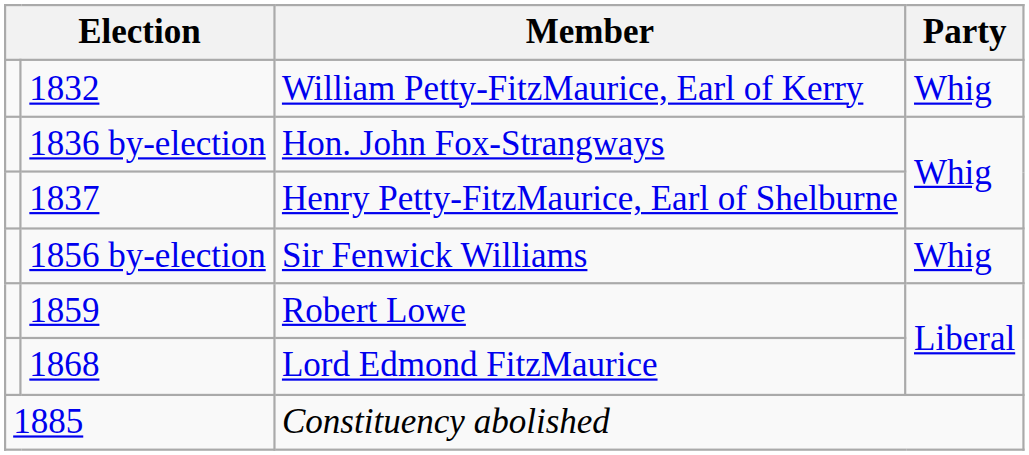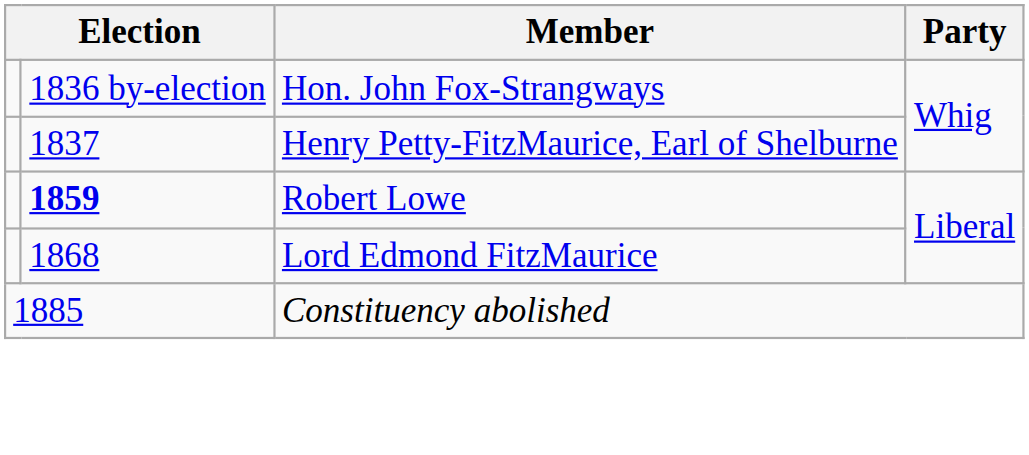- row: 1832 | William Petty-FitzMaurice, Earl of Kerry | Whig
- row: 1856 by-election | Sir Fenwick Williams | Whig
Robert Lowe | column 2: normal -> bold
